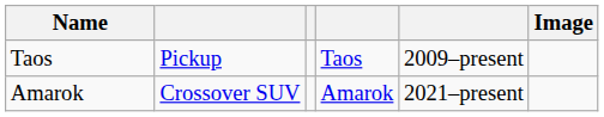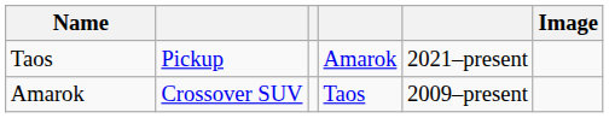row 2 | column 4: Taos -> Amarok
row 2 | column 5: 2009–present -> 2021–present
row 3 | column 4: Amarok -> Taos
row 3 | column 5: 2021–present -> 2009–present
